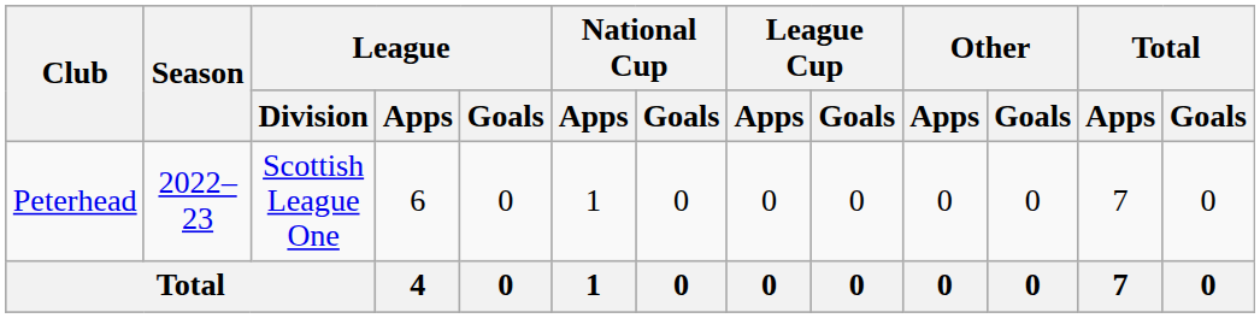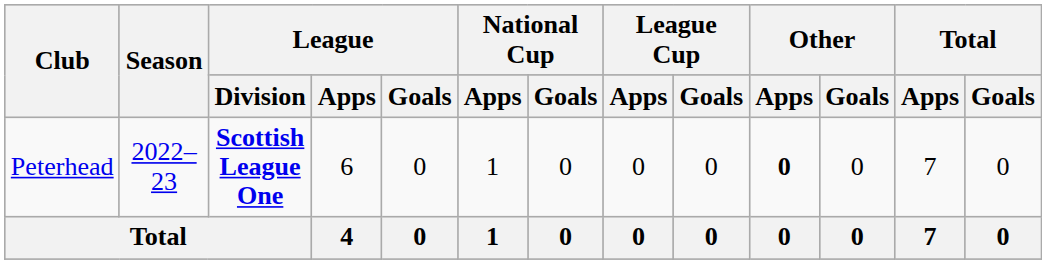Peterhead | League / Division: normal -> bold
Peterhead | Other / Apps: normal -> bold
